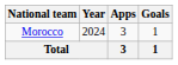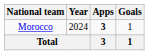Morocco | Apps: normal -> bold
